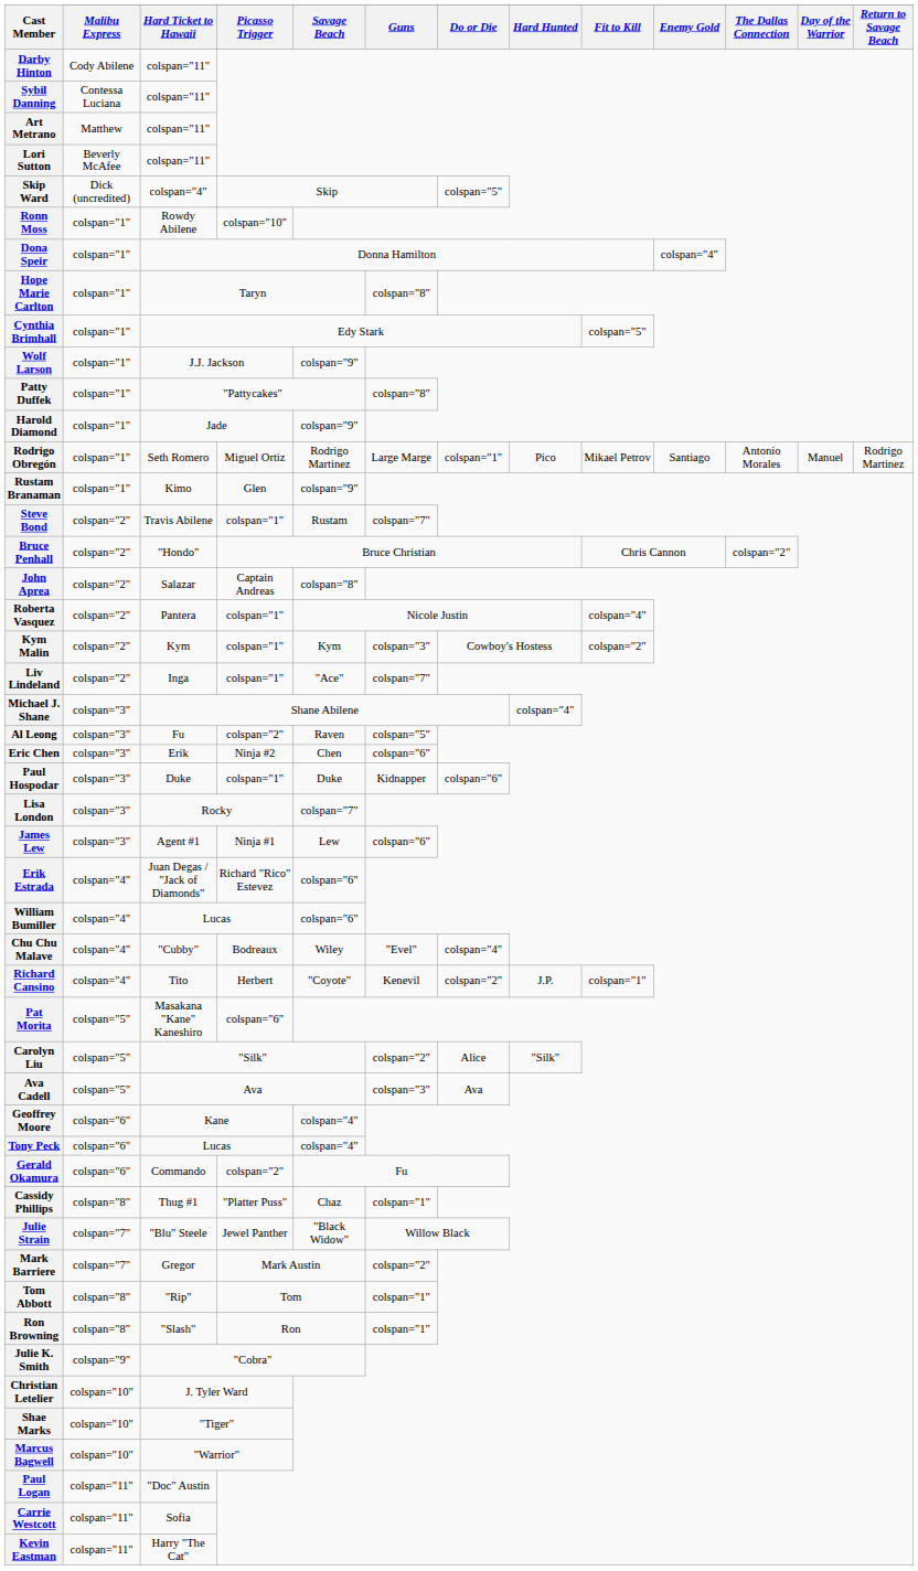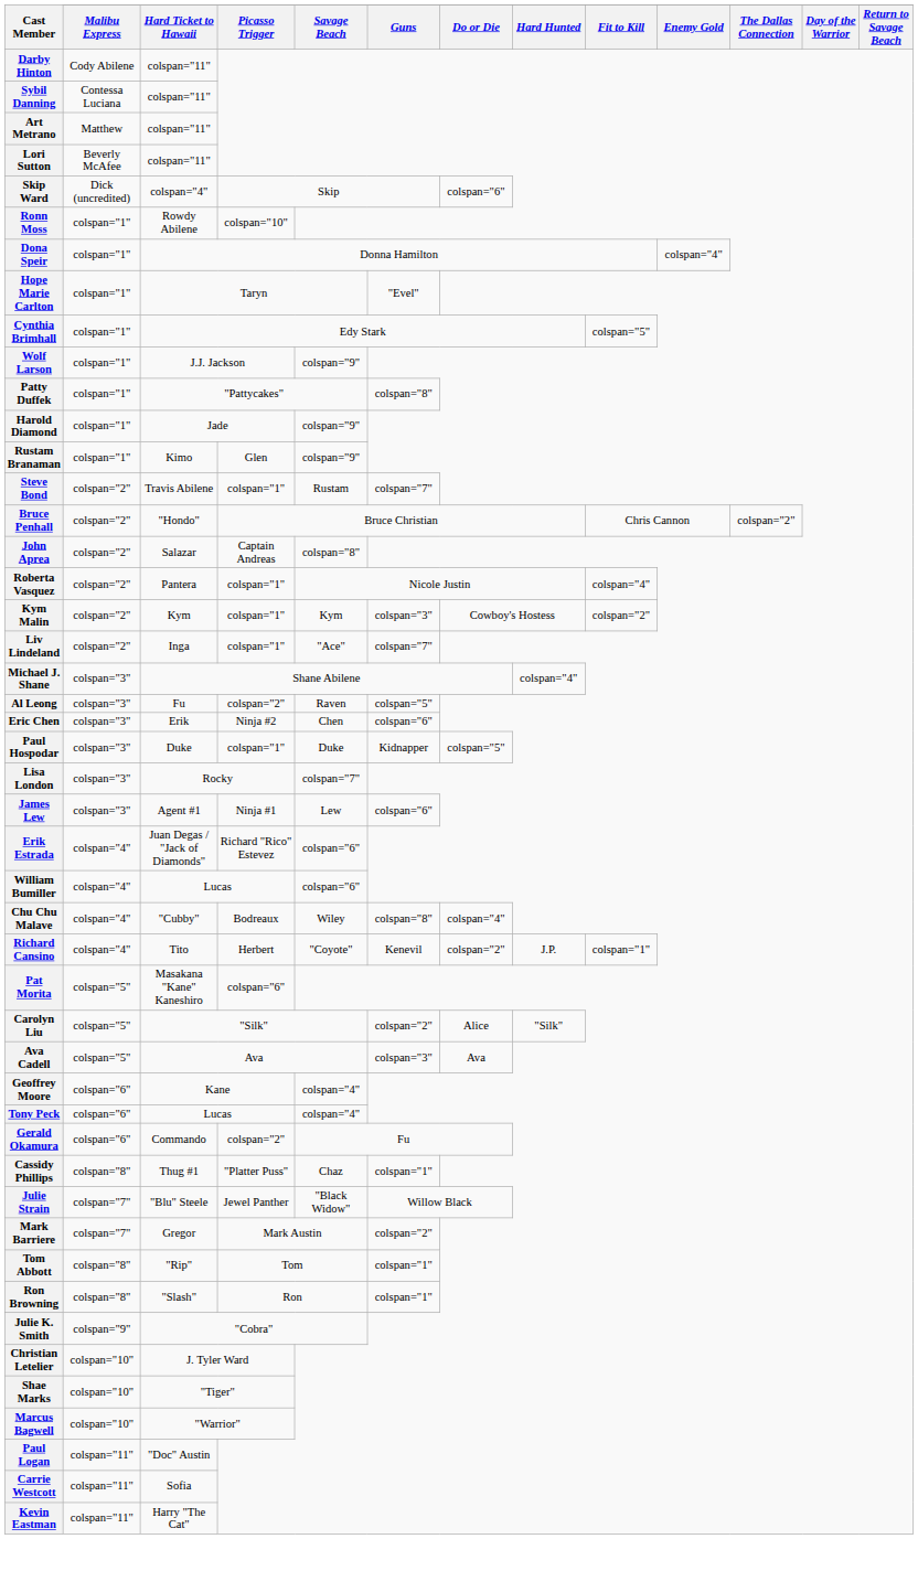Skip Ward | Do or Die: colspan="5" -> colspan="6"
Hope Marie Carlton | Guns: colspan="8" -> "Evel"
- row: Rodrigo Obregón | colspan="1" | Seth Romero | Miguel Ortiz | Rodrigo Martinez | Large Marge | colspan="1" | Pico | Mikael Petrov | Santiago | Antonio Morales | Manuel | Rodrigo Martinez
Paul Hospodar | Do or Die: colspan="6" -> colspan="5"
Chu Chu Malave | Guns: "Evel" -> colspan="8"
